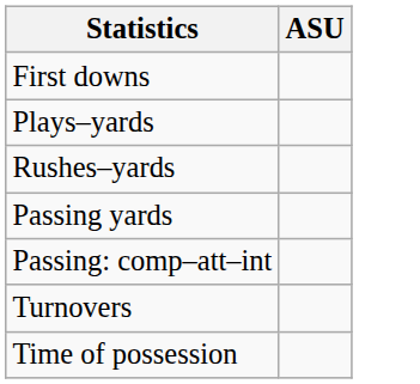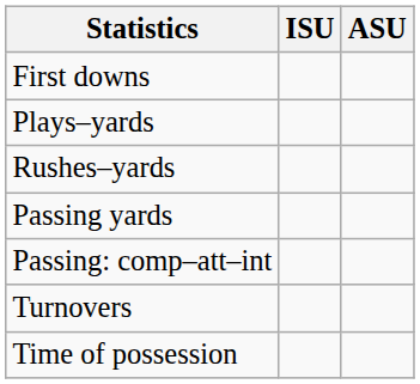+ column: ISU
